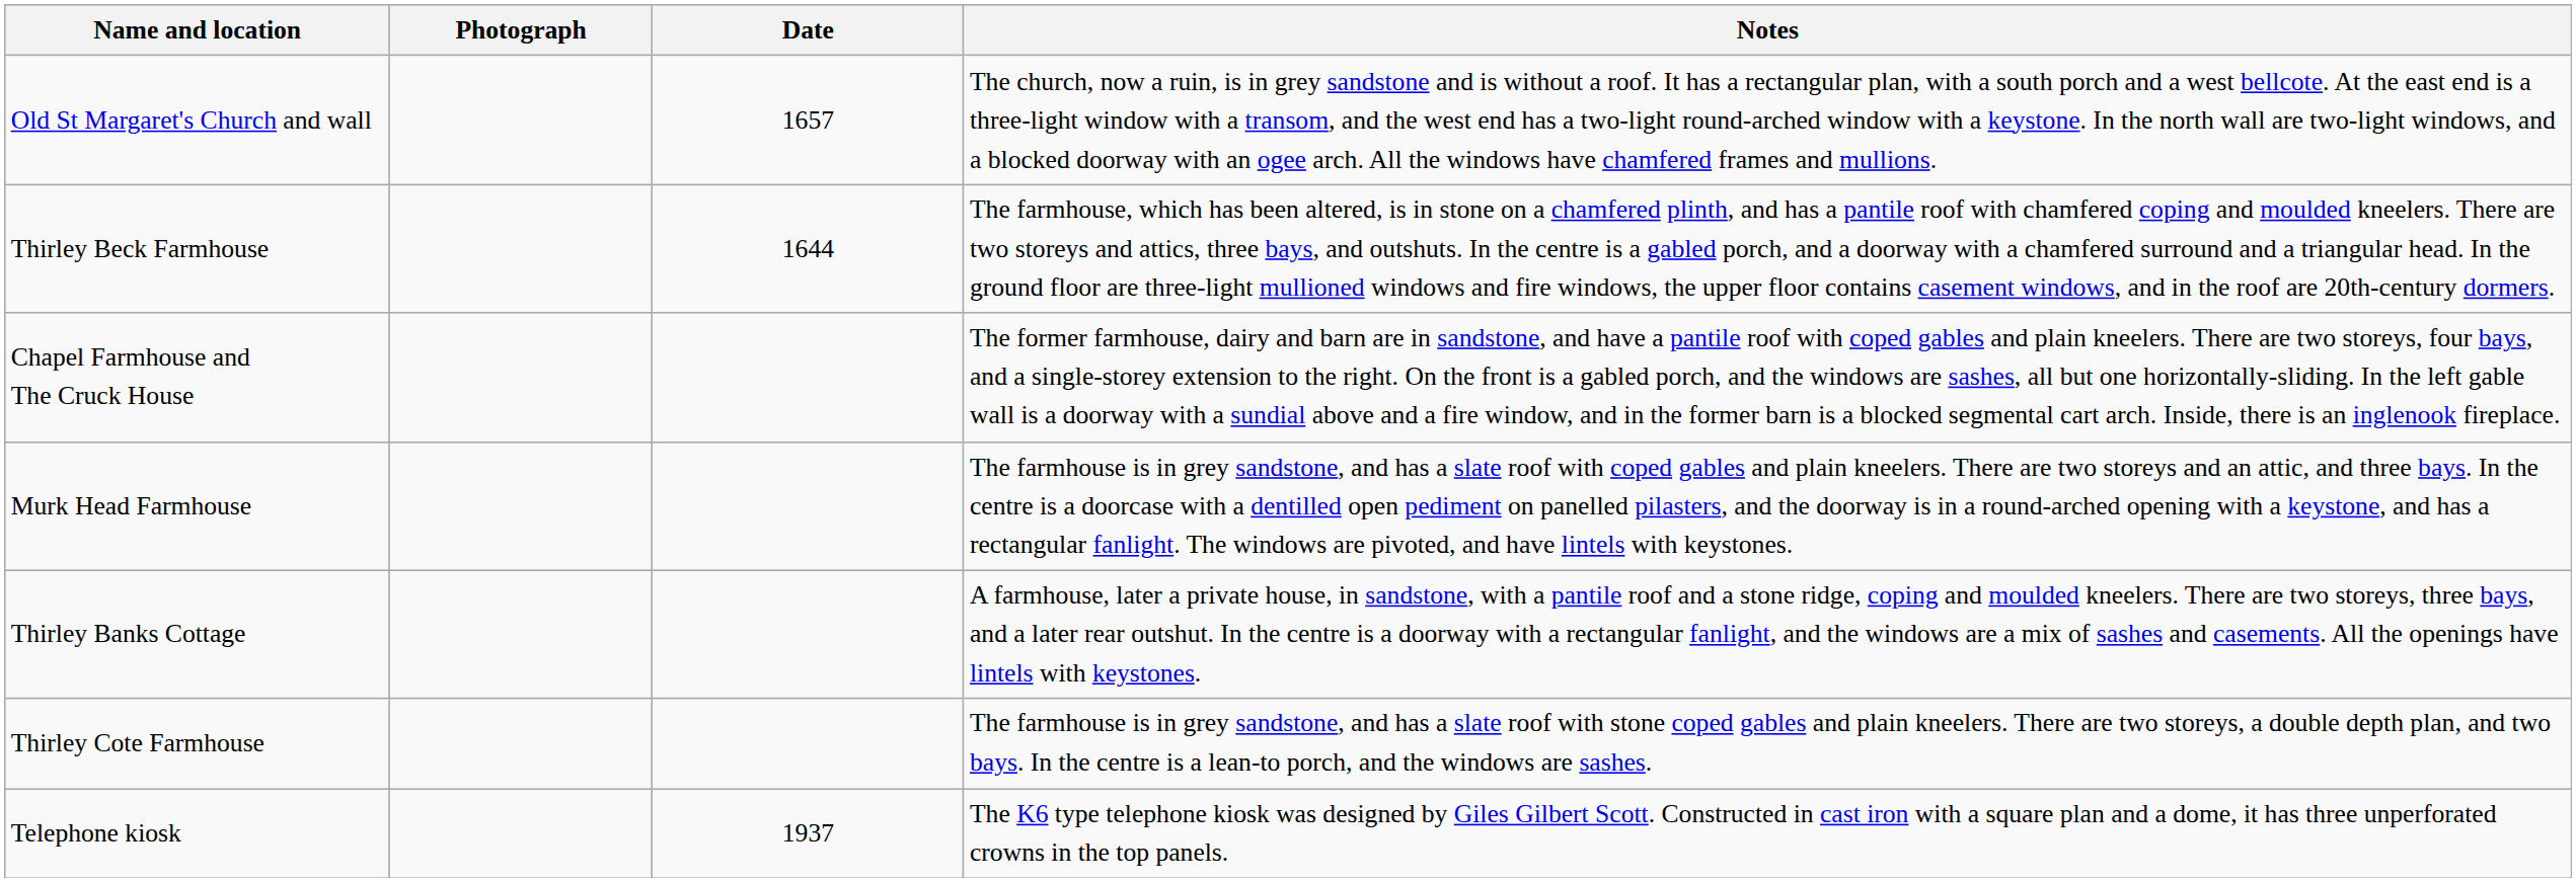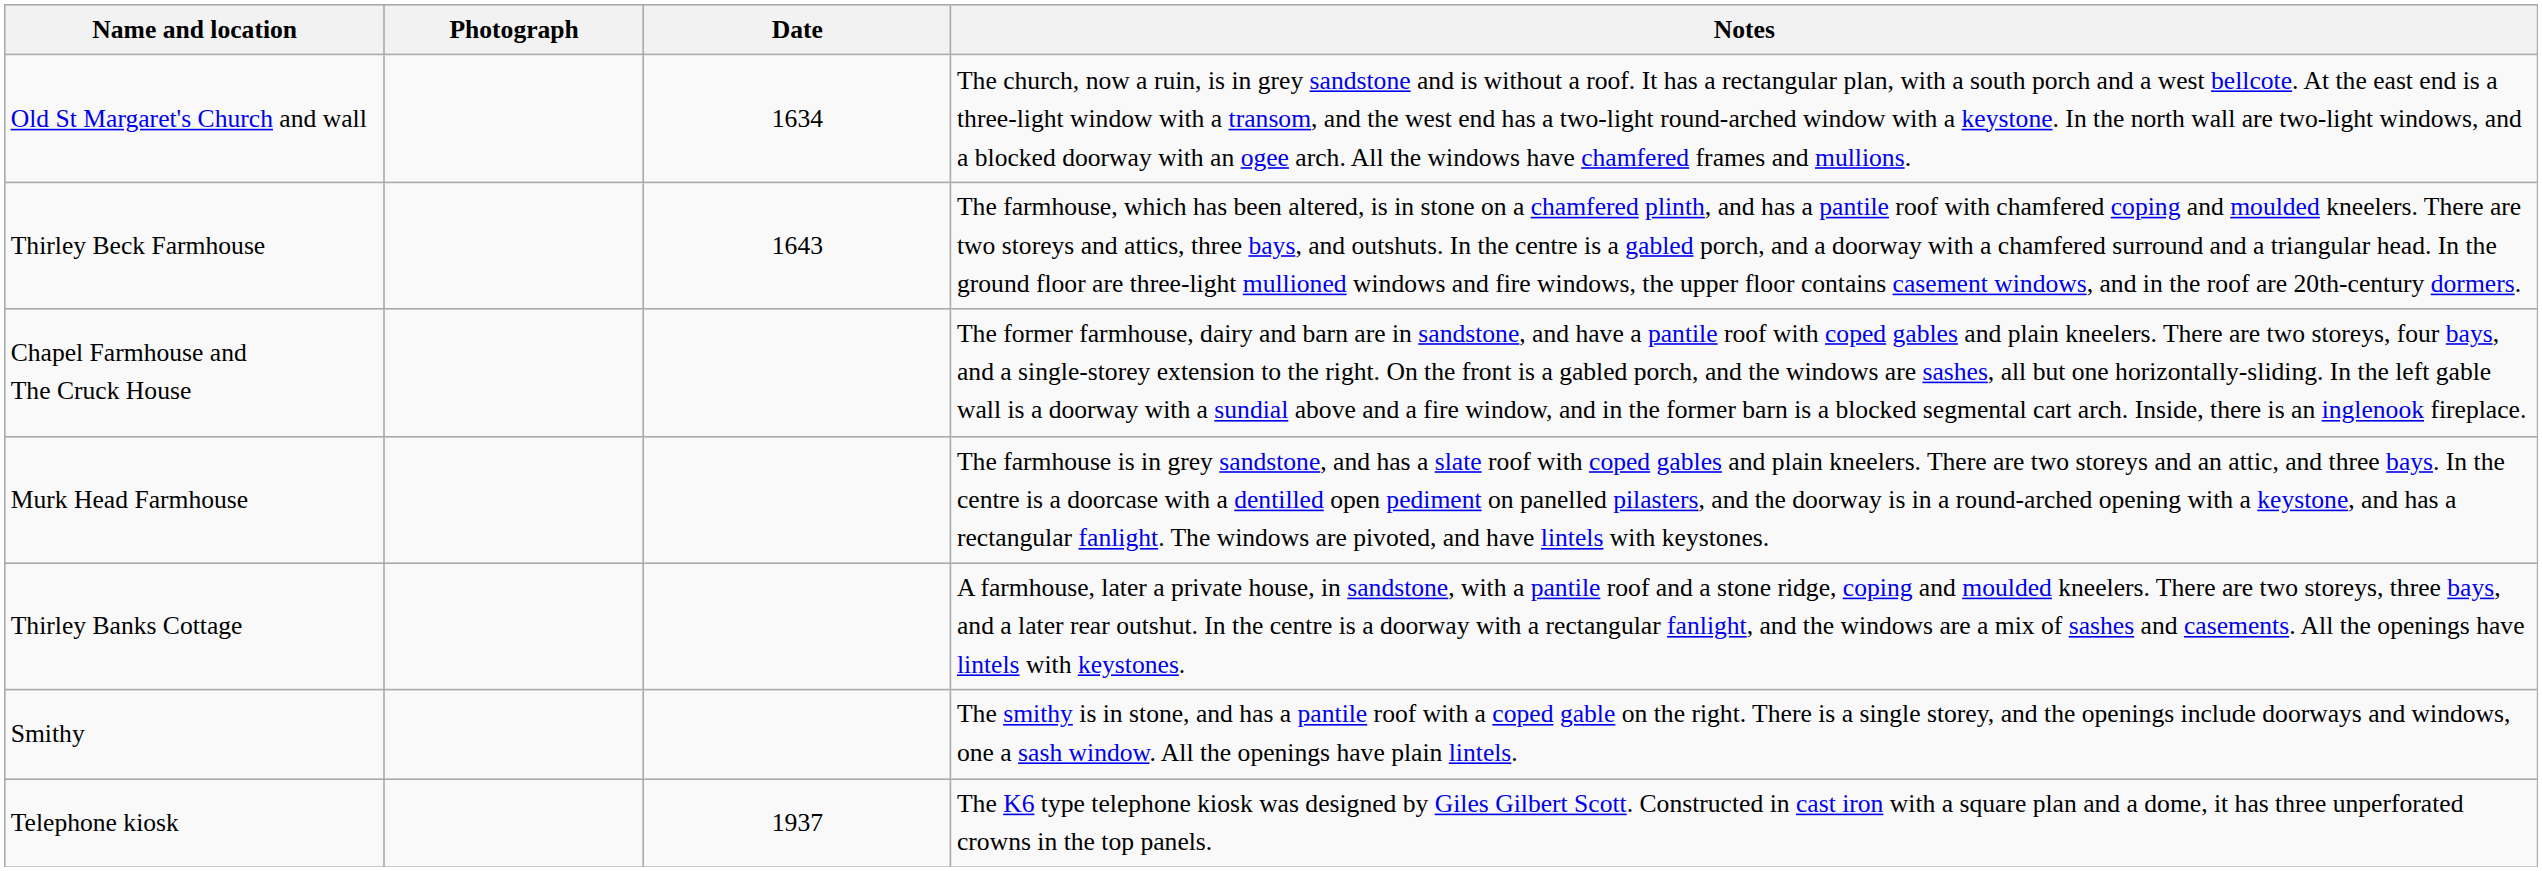Old St Margaret's Church and wall | Date: 1657 -> 1634
Thirley Beck Farmhouse | Date: 1644 -> 1643
- row: Thirley Cote Farmhouse | The farmhouse is in grey sandstone, and has a slate roof with stone coped gables and plain kneelers. There are two storeys, a double depth plan, and two bays. In the centre is a lean-to porch, and the windows are sashes.
+ row: Smithy | The smithy is in stone, and has a pantile roof with a coped gable on the right. There is a single storey, and the openings include doorways and windows, one a sash window. All the openings have plain lintels.
